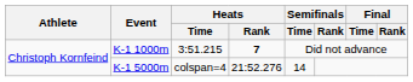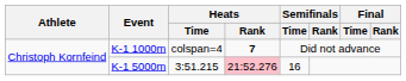K-1 1000m | Heats / Time: 3:51.215 -> colspan=4
K-1 5000m | Heats / Time: colspan=4 -> 3:51.215
K-1 5000m | Heats / Rank: no background -> pink background
K-1 5000m | Semifinals / Time: 14 -> 16
